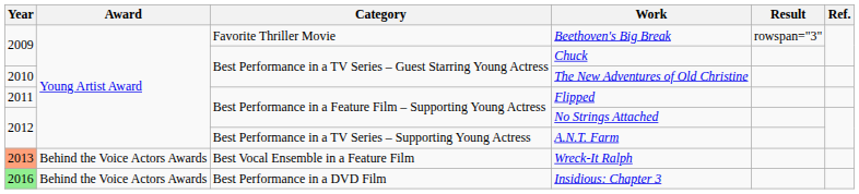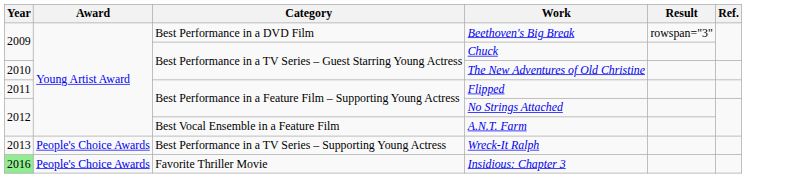Beethoven's Big Break | Category: Favorite Thriller Movie -> Best Performance in a DVD Film
A.N.T. Farm | Category: Best Performance in a TV Series – Supporting Young Actress -> Best Vocal Ensemble in a Feature Film
Wreck-It Ralph | Year: lightsalmon background -> no background
Wreck-It Ralph | Award: Behind the Voice Actors Awards -> People's Choice Awards
Wreck-It Ralph | Category: Best Vocal Ensemble in a Feature Film -> Best Performance in a TV Series – Supporting Young Actress
Insidious: Chapter 3 | Award: Behind the Voice Actors Awards -> People's Choice Awards
Insidious: Chapter 3 | Category: Best Performance in a DVD Film -> Favorite Thriller Movie
